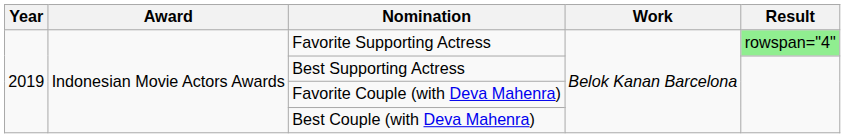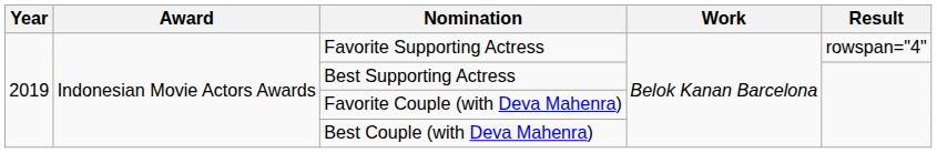Favorite Supporting Actress | Result: lightgreen background -> no background
